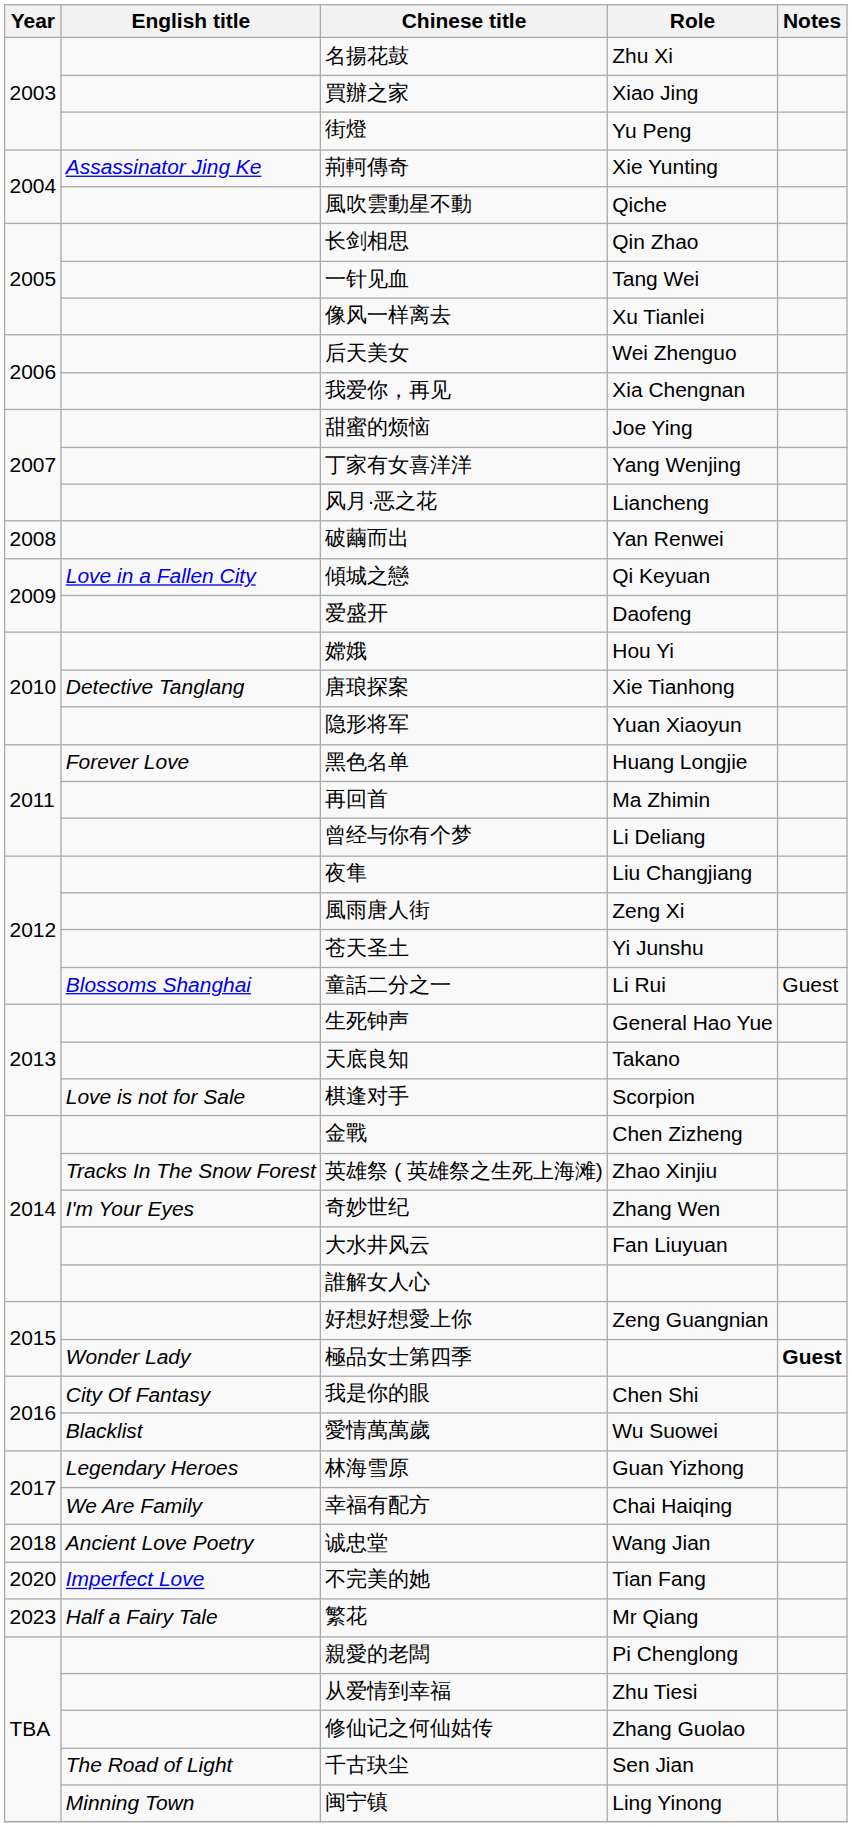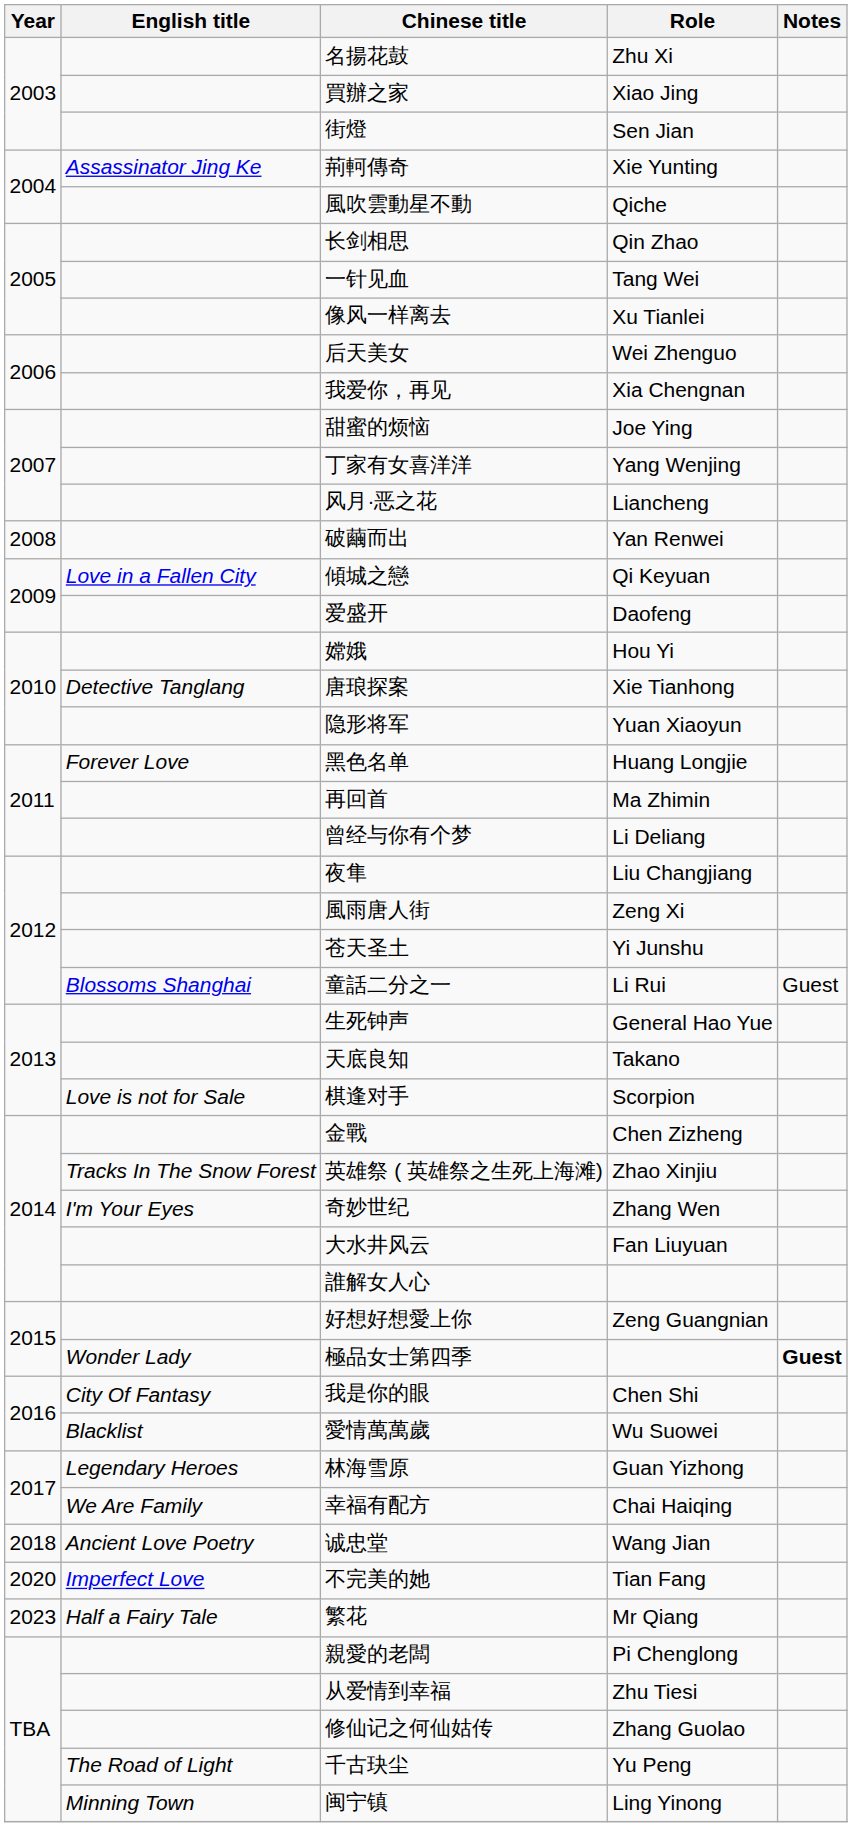街燈 | Role: Yu Peng -> Sen Jian
千古玦尘 | Role: Sen Jian -> Yu Peng
